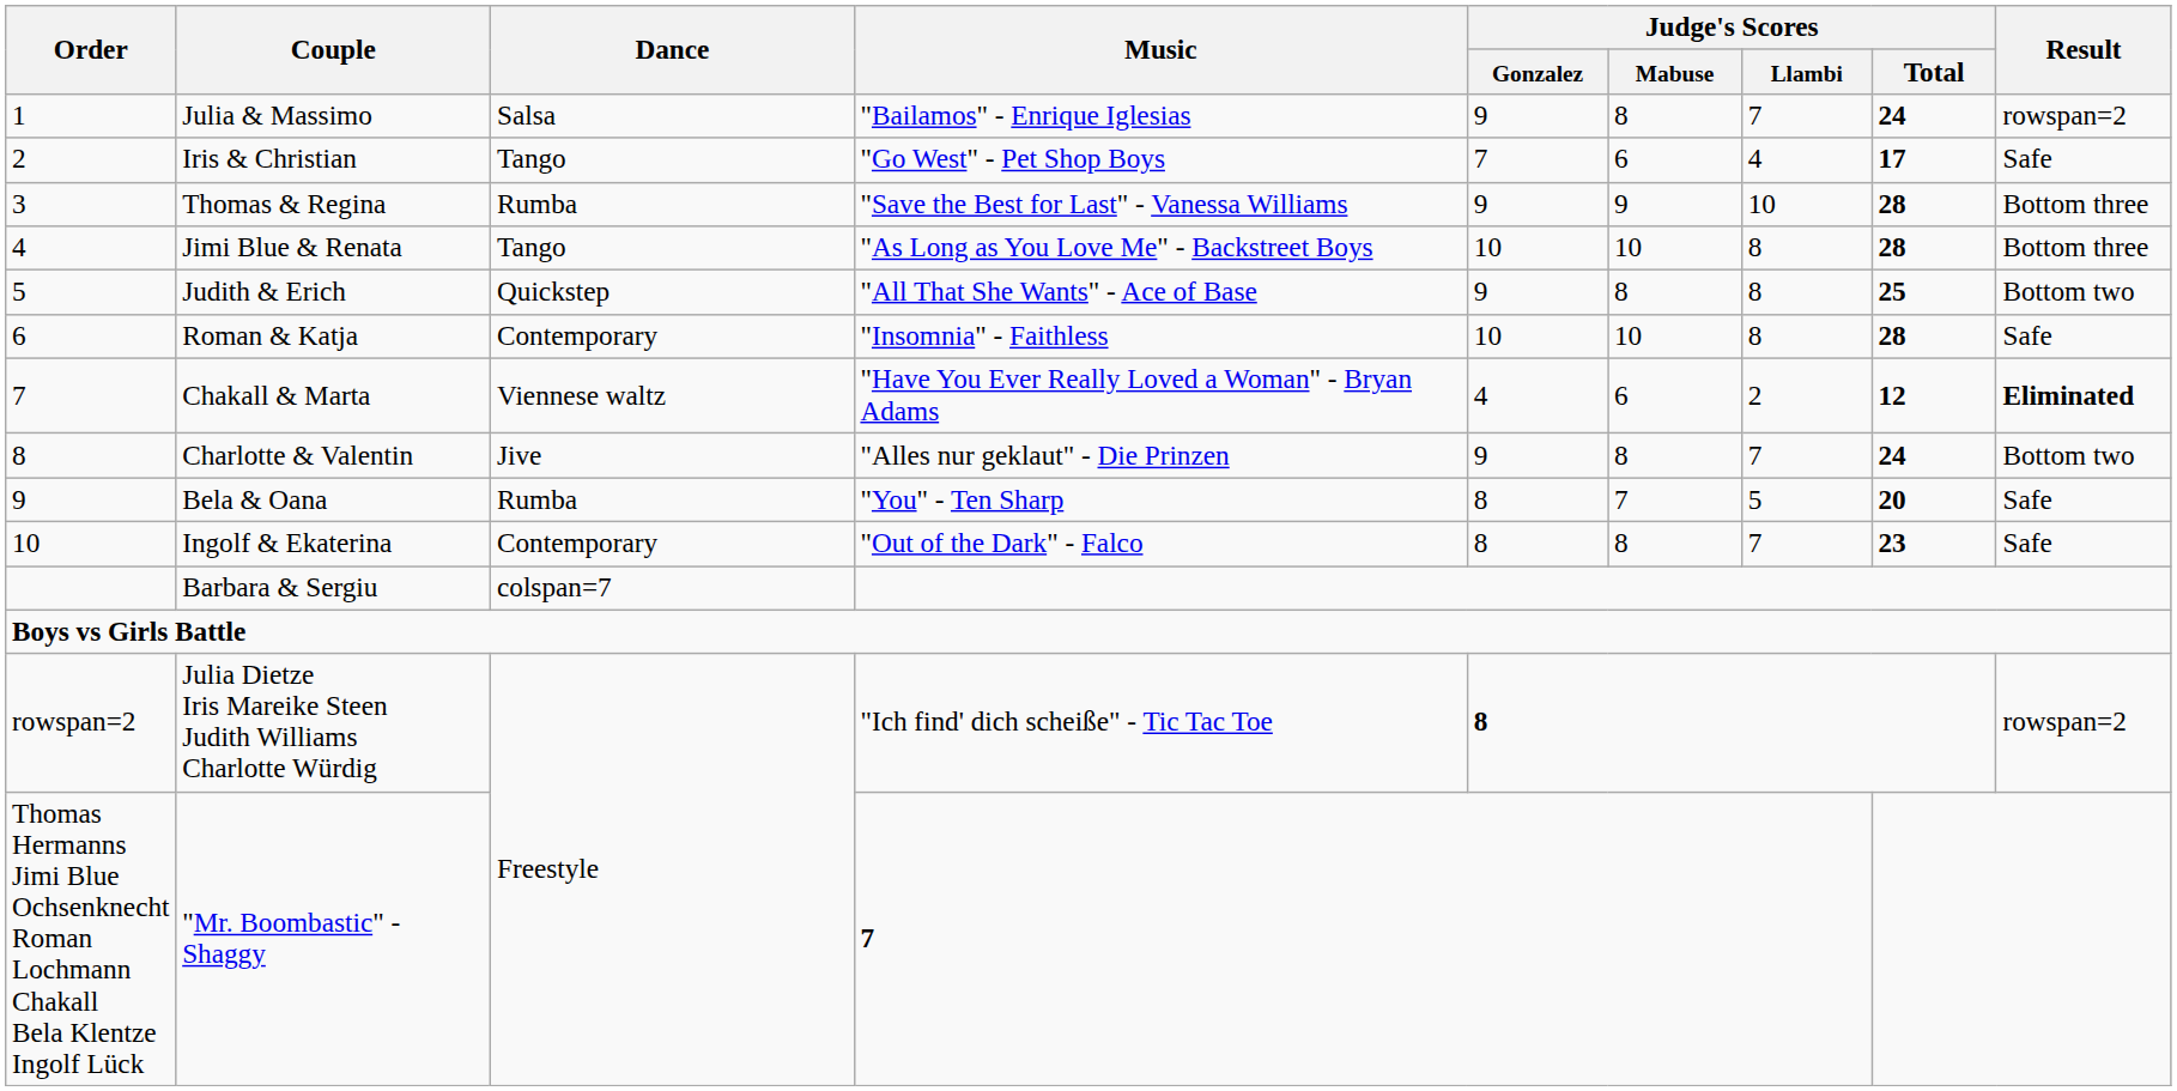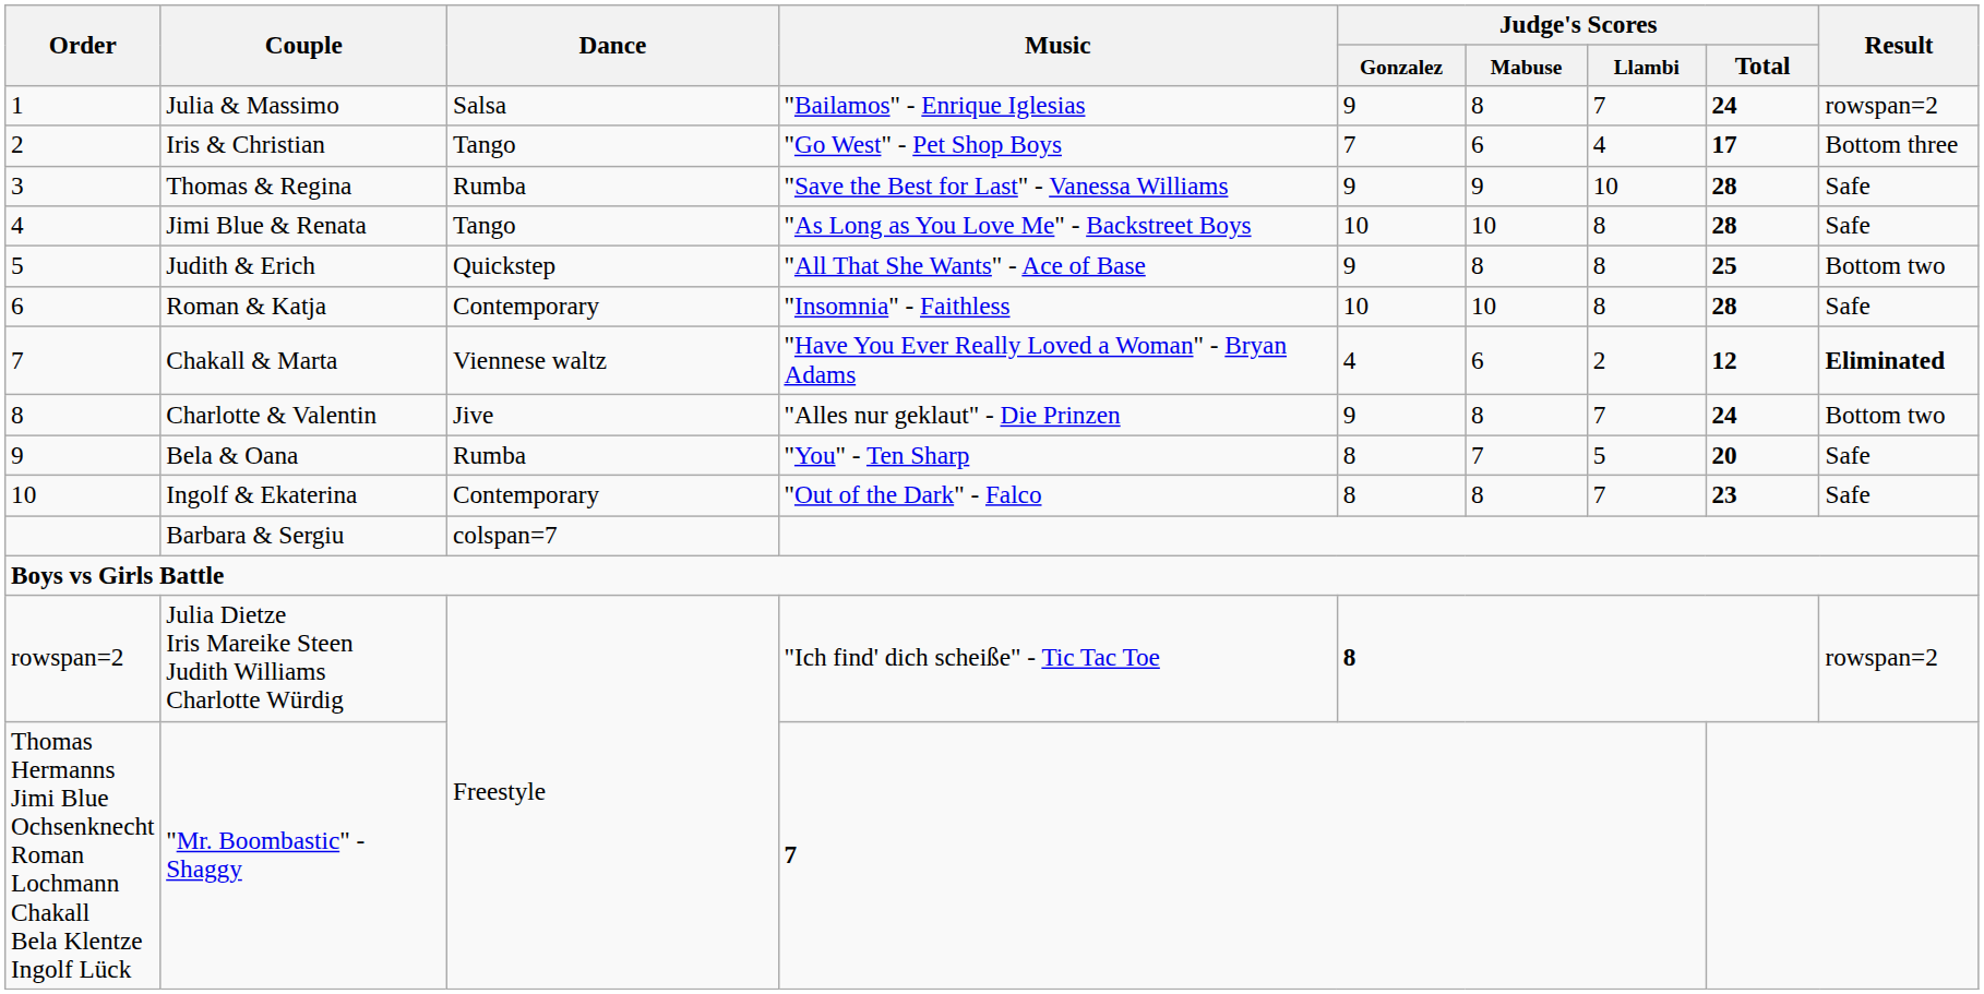Iris & Christian | Result: Safe -> Bottom three
Thomas & Regina | Result: Bottom three -> Safe
Jimi Blue & Renata | Result: Bottom three -> Safe
